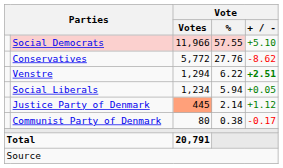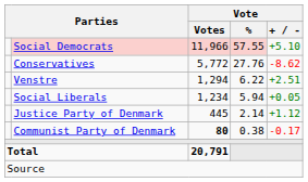Venstre | Vote / + / -: bold -> normal
Justice Party of Denmark | Vote / Votes: lightsalmon background -> no background
Communist Party of Denmark | Vote / Votes: normal -> bold
